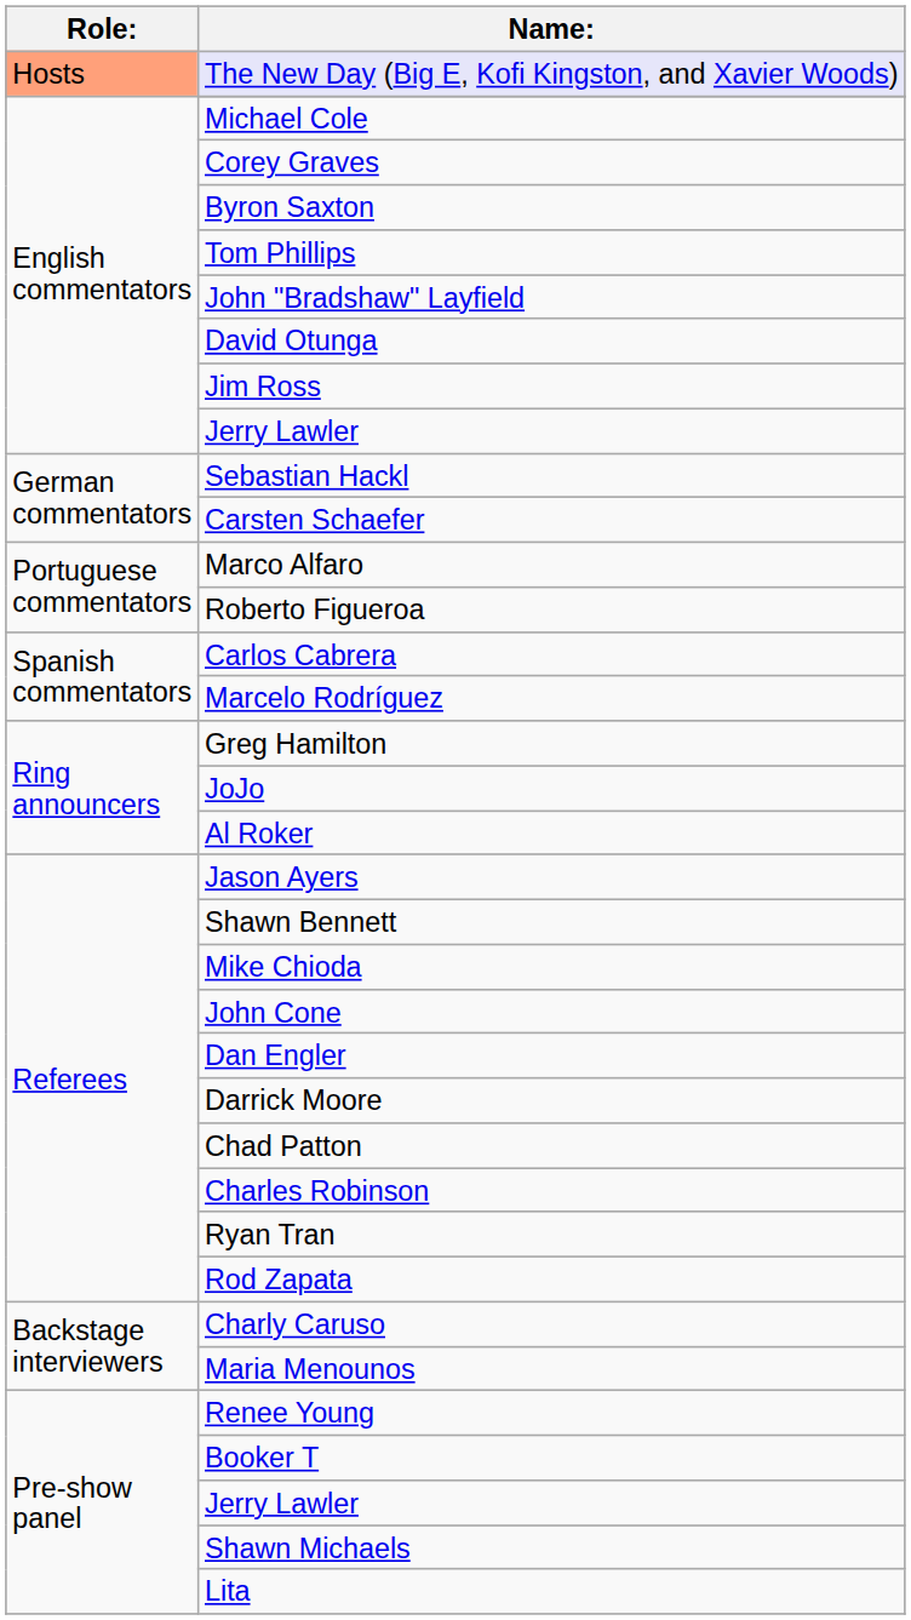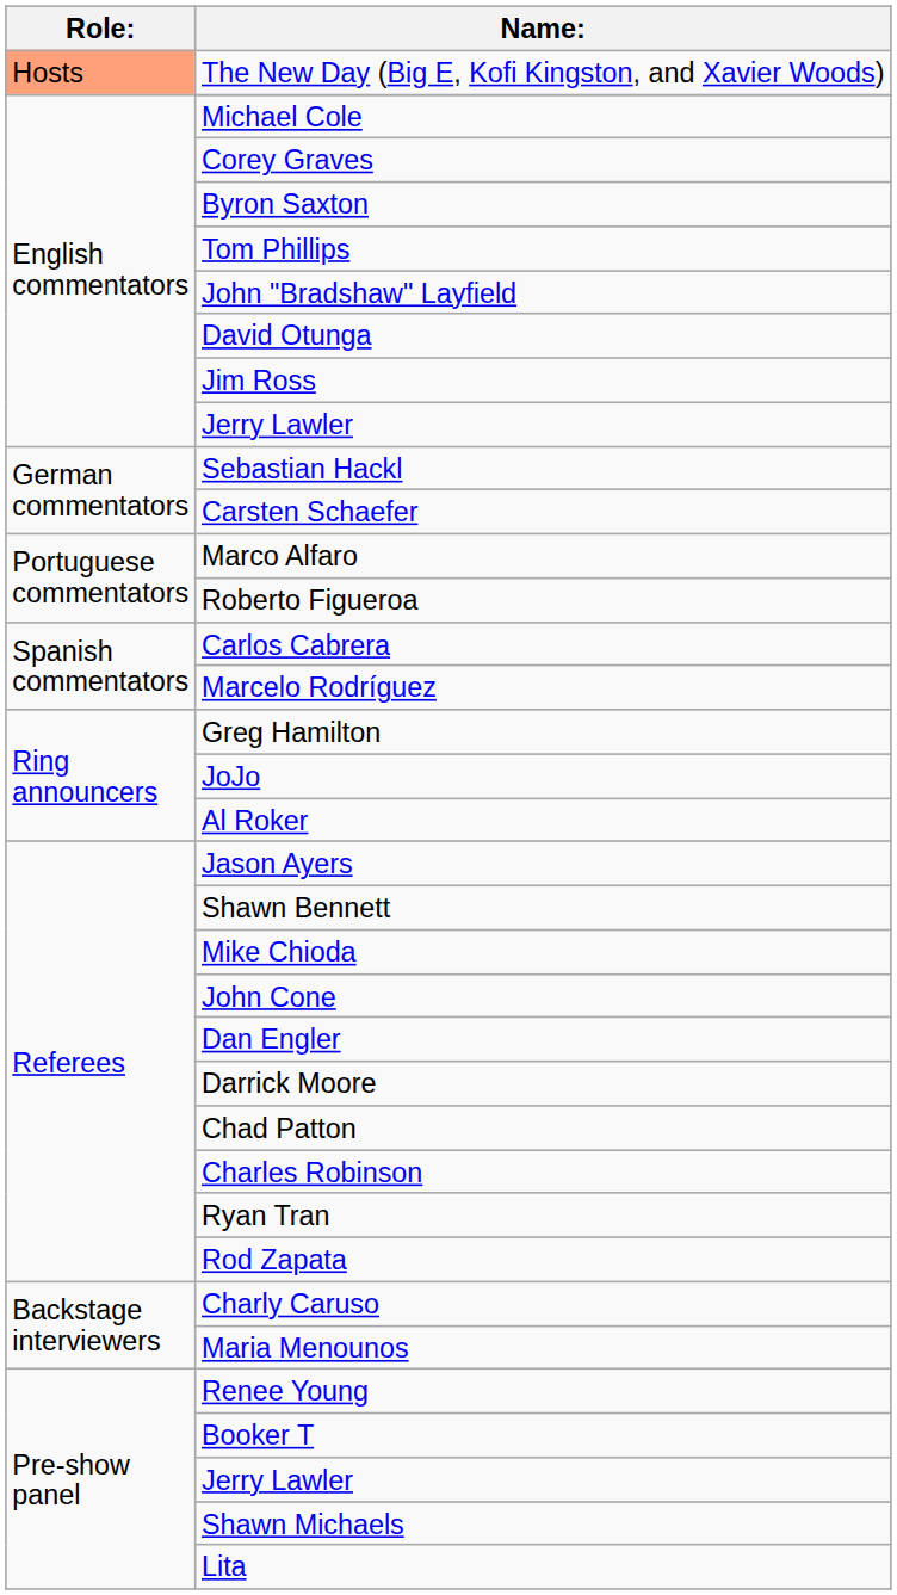row 2 | Name:: lavender background -> no background
